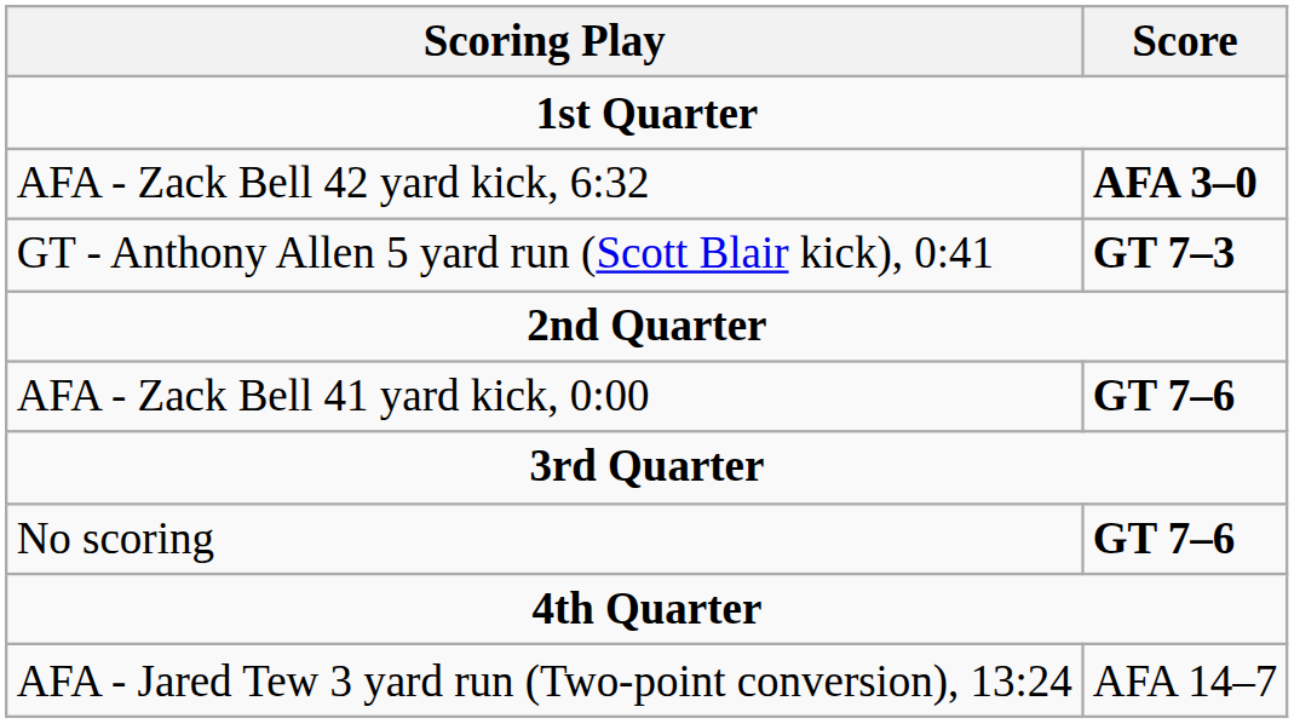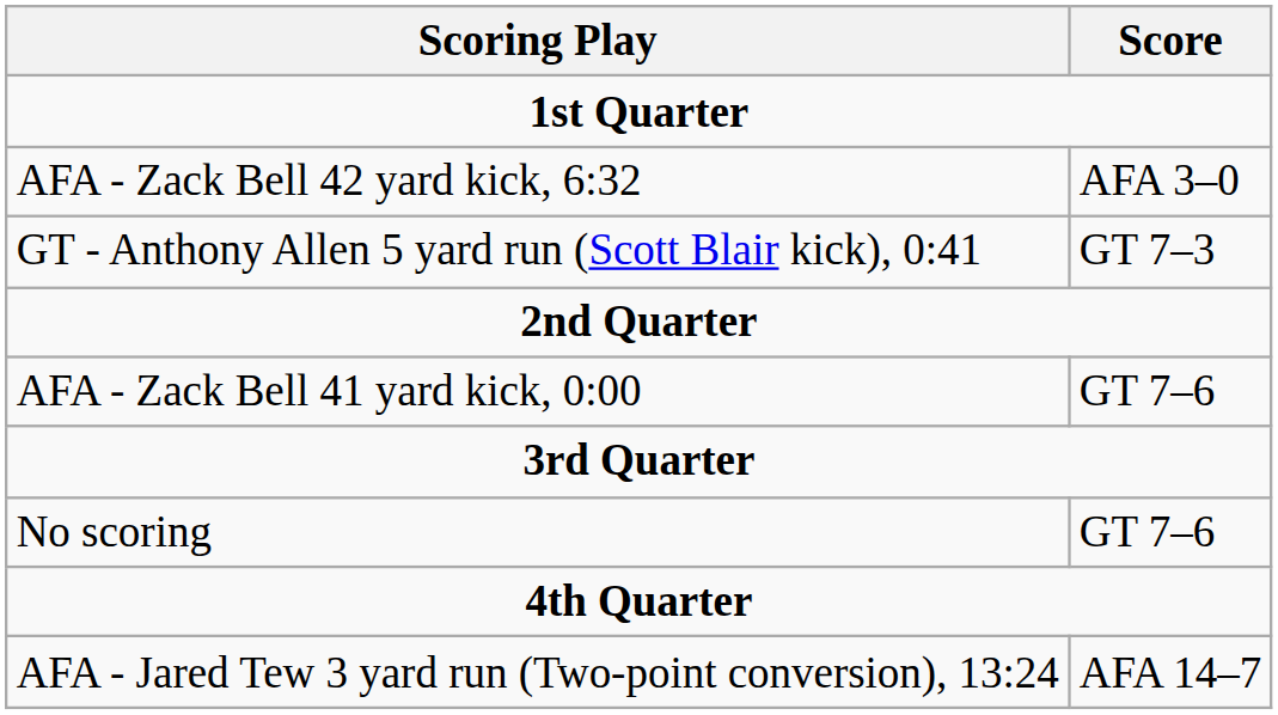AFA - Zack Bell 42 yard kick, 6:32 | Score: bold -> normal
GT - Anthony Allen 5 yard run (Scott Blair kick), 0:41 | Score: bold -> normal
AFA - Zack Bell 41 yard kick, 0:00 | Score: bold -> normal
No scoring | Score: bold -> normal
